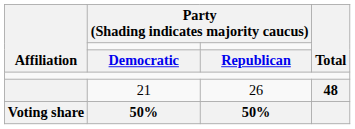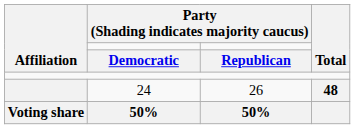48 | column 2: 21 -> 24
